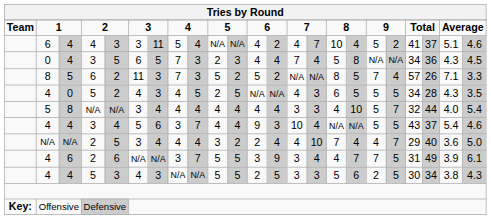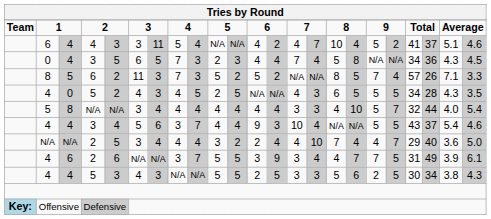Offensive | Team: no background -> lightblue background
